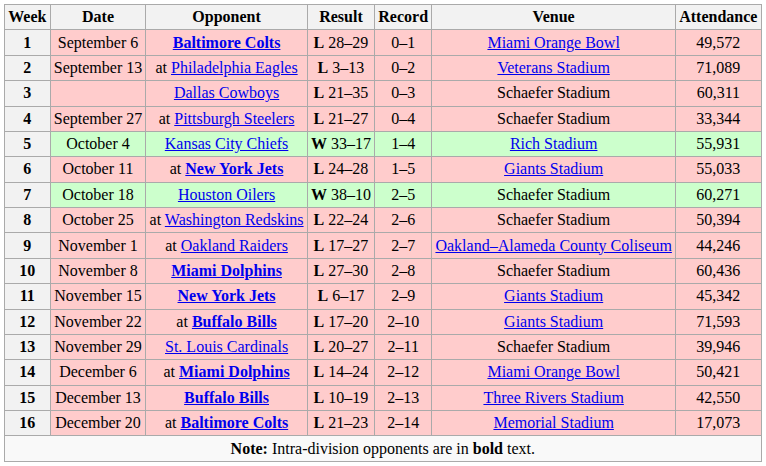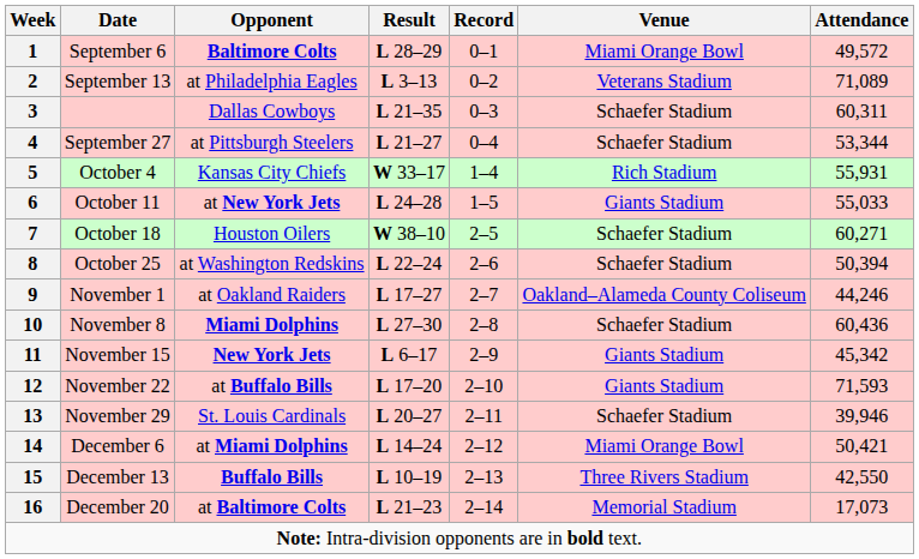4 | Attendance: 33,344 -> 53,344
